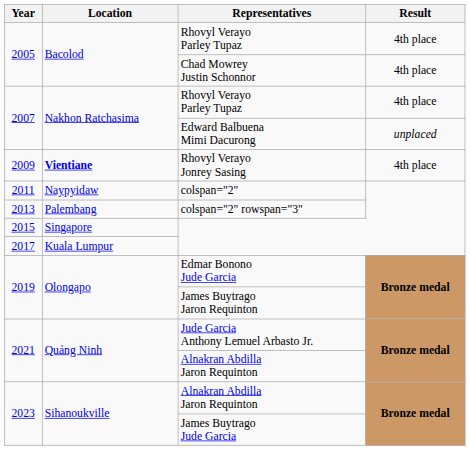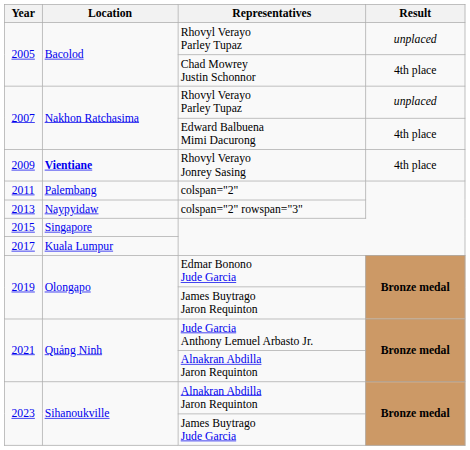2005 / Rhovyl Verayo Parley Tupaz | Result: 4th place -> unplaced
2007 / Rhovyl Verayo Parley Tupaz | Result: 4th place -> unplaced
Edward Balbuena Mimi Dacurong | Result: unplaced -> 4th place
colspan="2" | Location: Naypyidaw -> Palembang
colspan="2" rowspan="3" | Location: Palembang -> Naypyidaw
